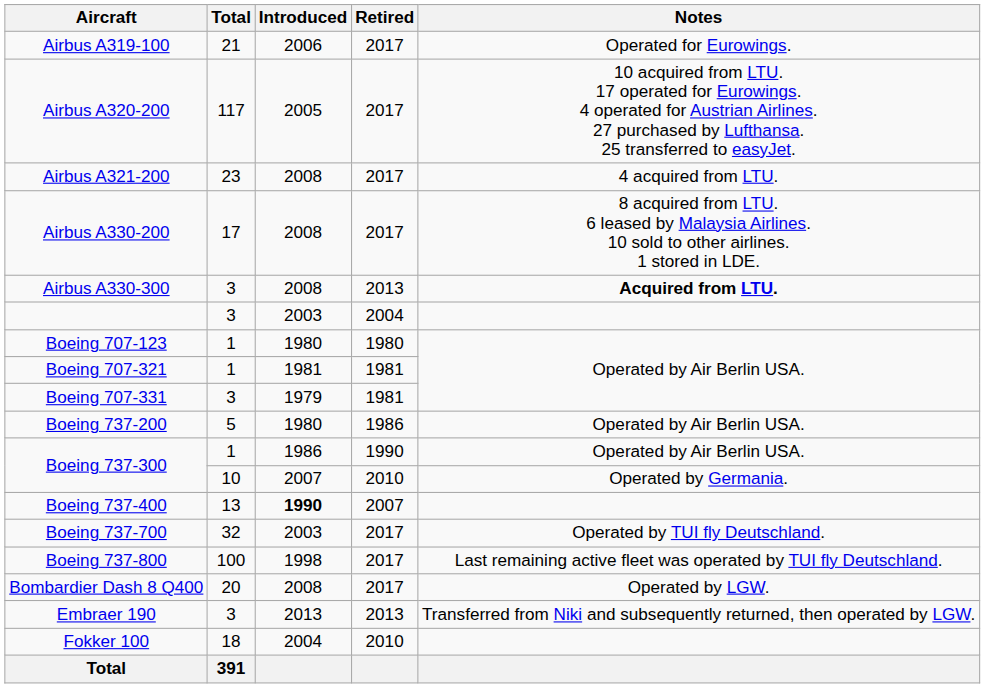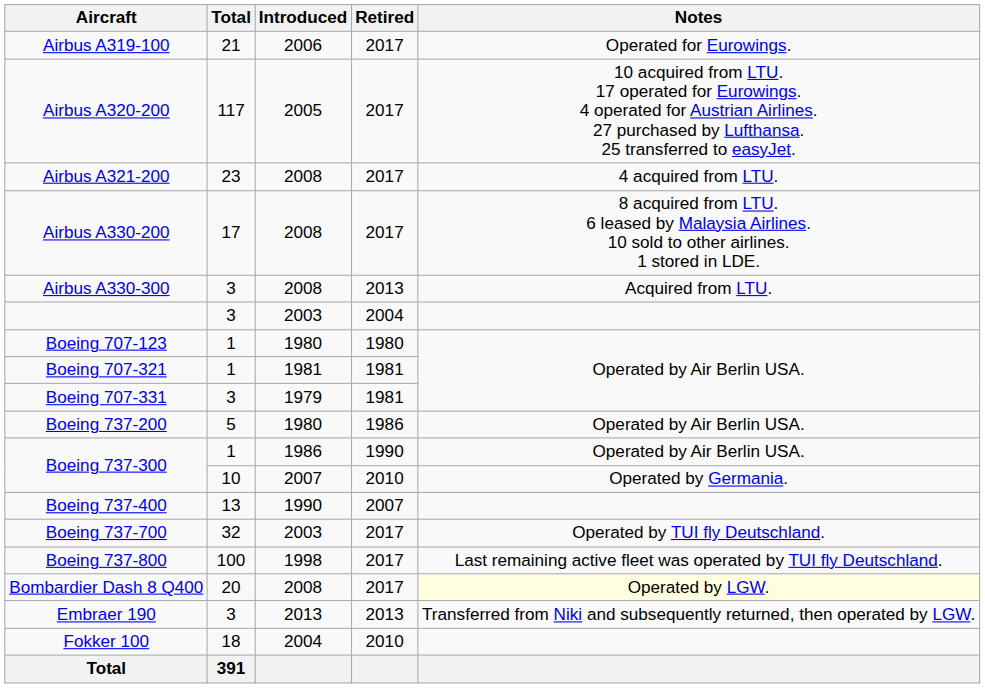Airbus A330-300 | Notes: bold -> normal
Boeing 737-400 | Introduced: bold -> normal
Bombardier Dash 8 Q400 | Notes: no background -> lightyellow background
